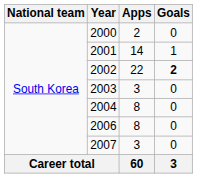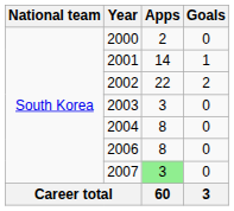2002 | Goals: bold -> normal
2007 | Apps: no background -> lightgreen background
